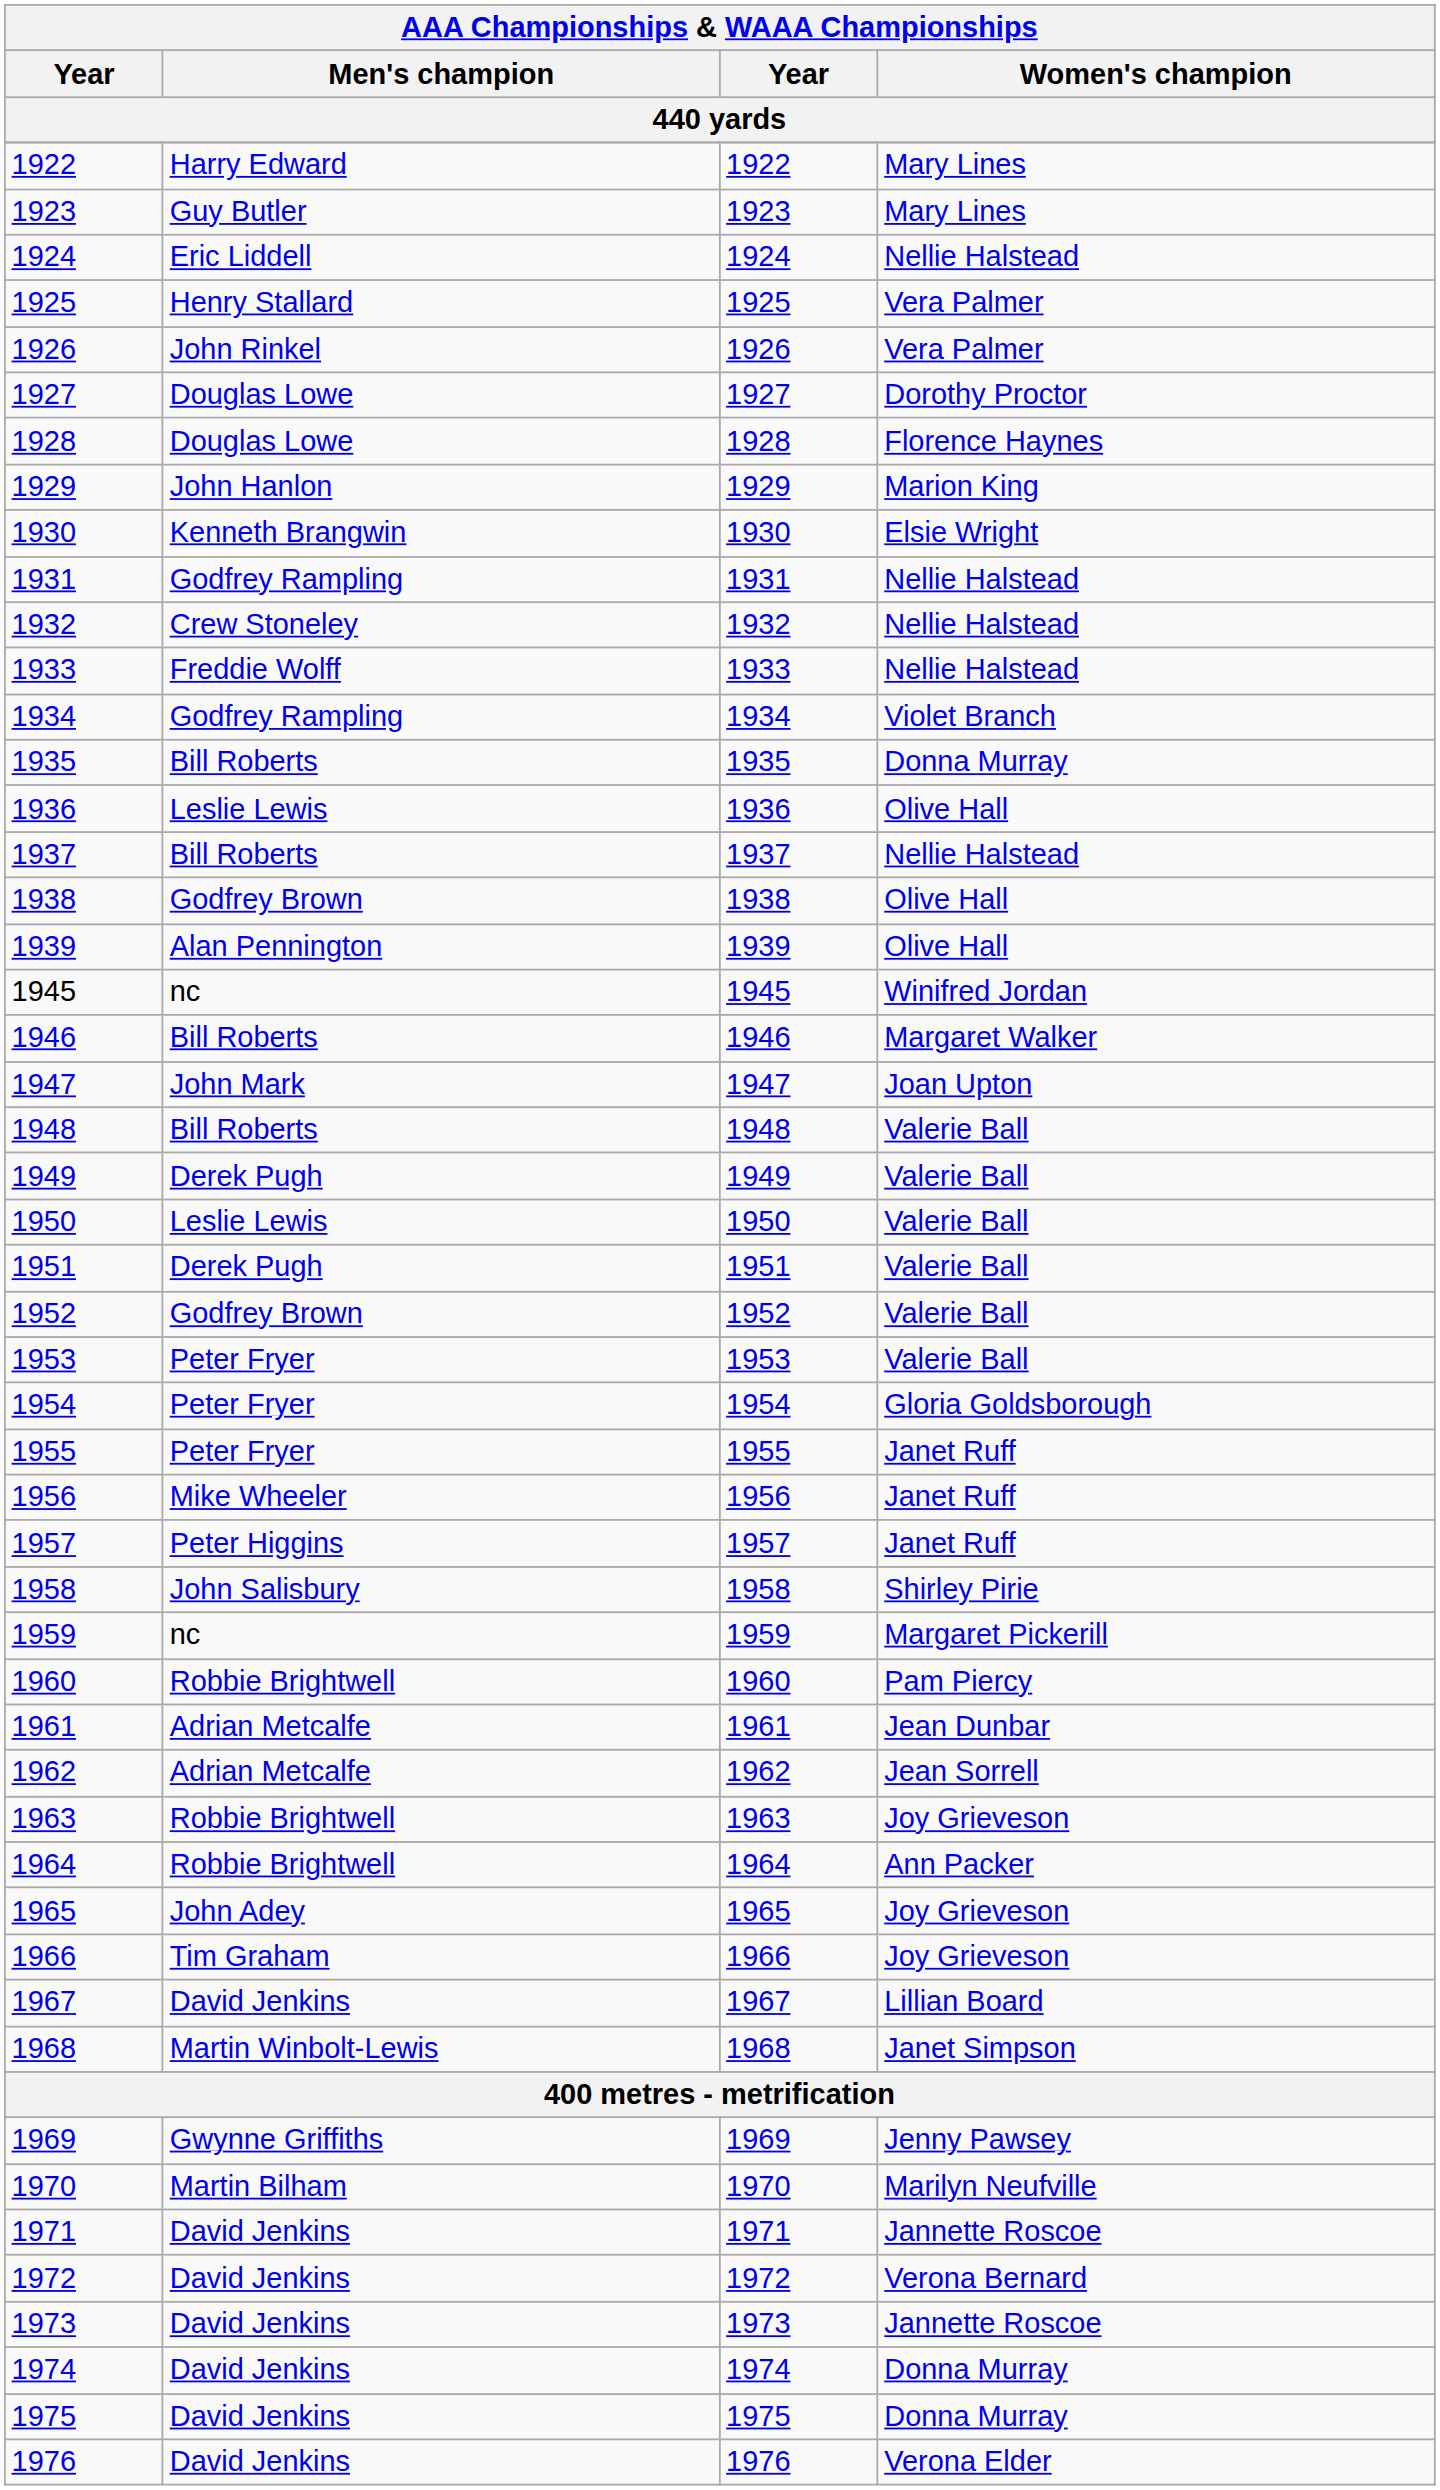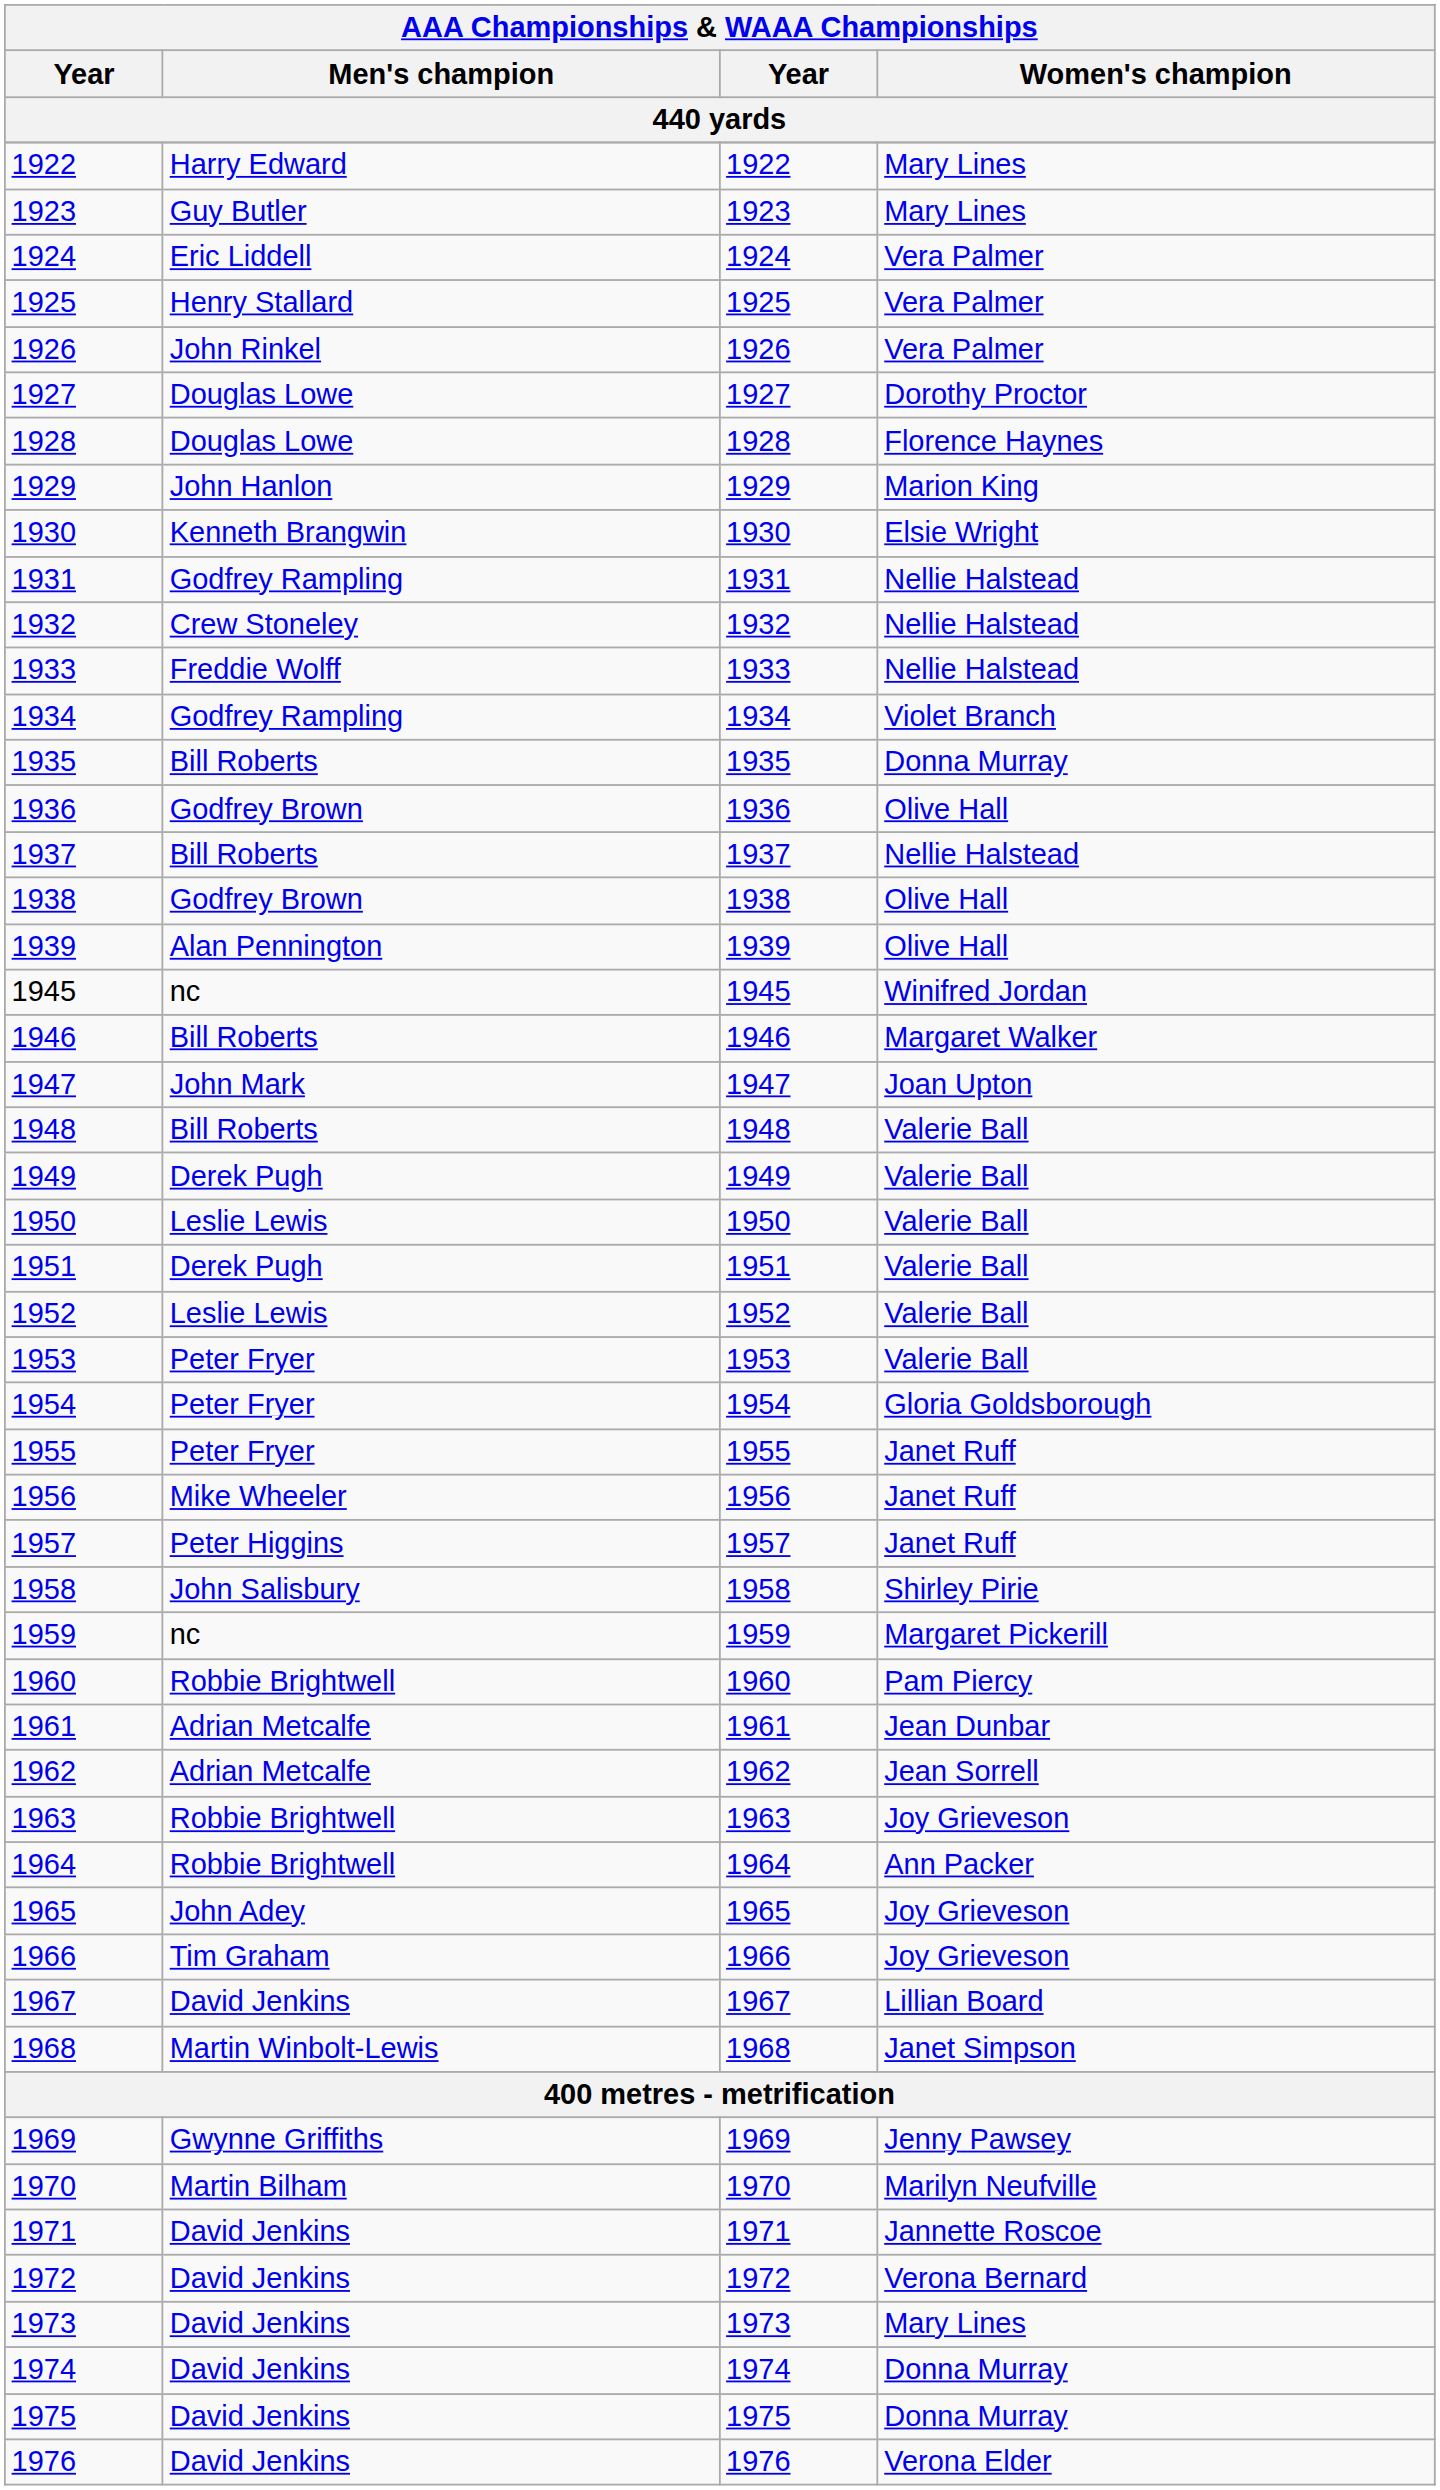row 6 | Women's champion: Nellie Halstead -> Vera Palmer
row 18 | Men's champion: Leslie Lewis -> Godfrey Brown
row 29 | Men's champion: Godfrey Brown -> Leslie Lewis
row 51 | Women's champion: Jannette Roscoe -> Mary Lines
